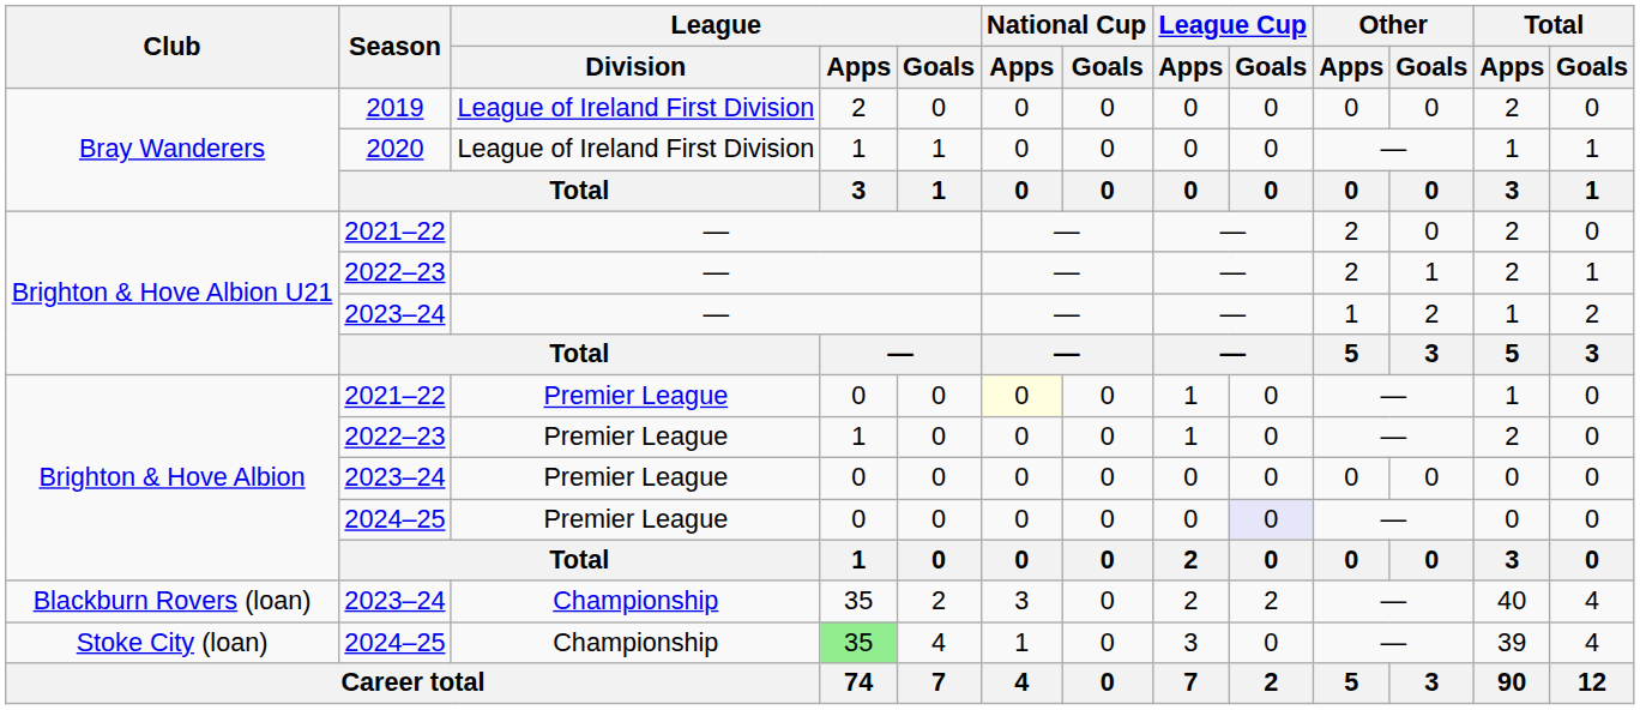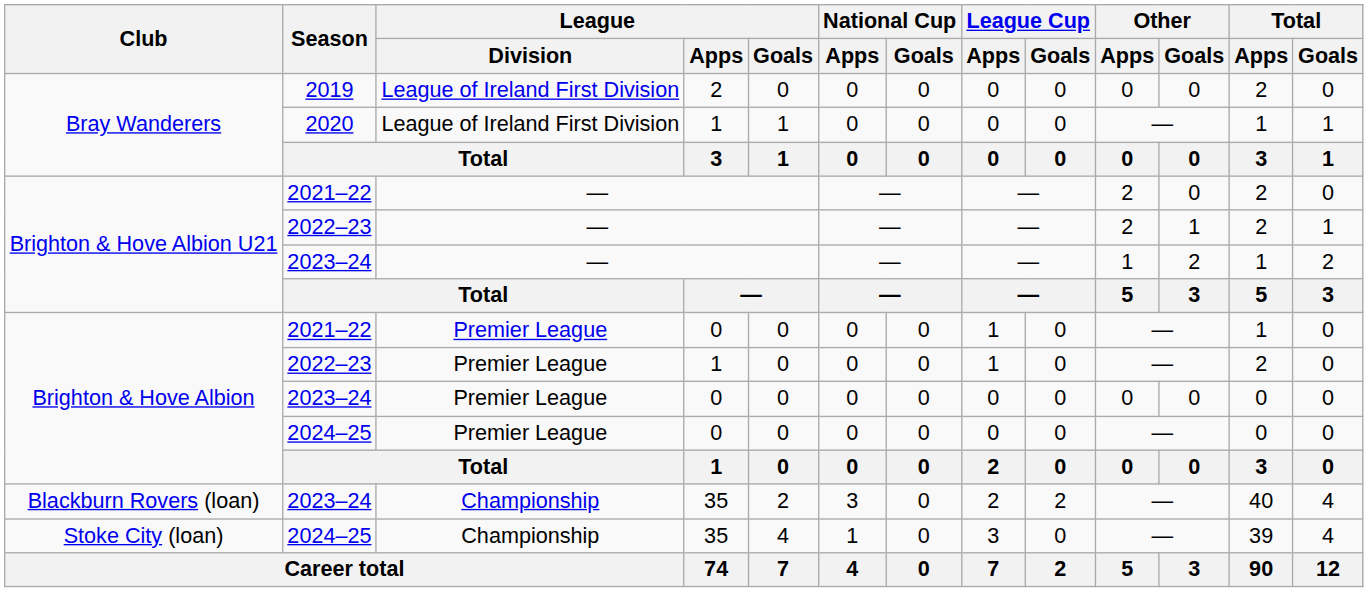Brighton & Hove Albion / 2021–22 | National Cup / Apps: lightyellow background -> no background
Brighton & Hove Albion / 2024–25 | League Cup / Goals: lavender background -> no background
Stoke City (loan) / 2024–25 | League / Apps: lightgreen background -> no background
